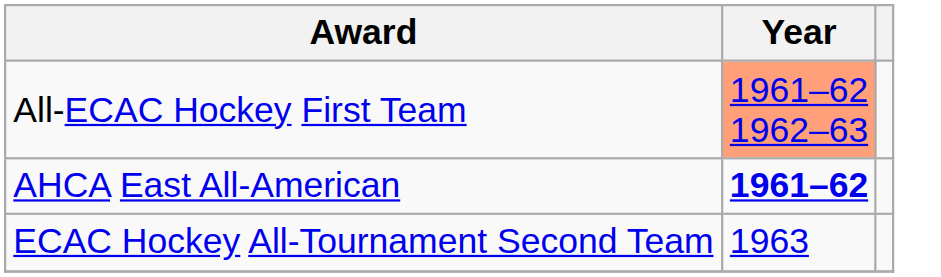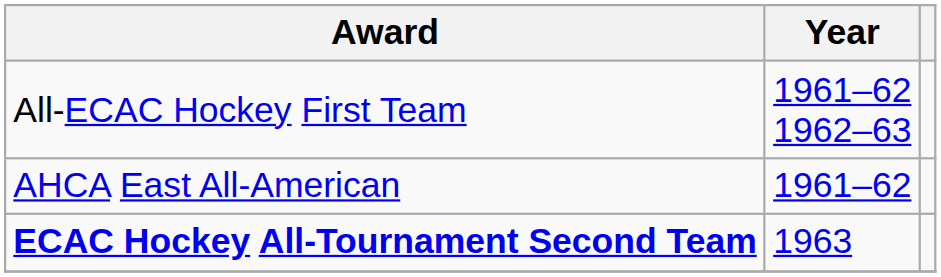row 2 | Year: lightsalmon background -> no background
row 3 | Year: bold -> normal
row 4 | Award: normal -> bold
